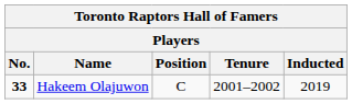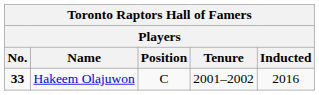Hakeem Olajuwon | Inducted: 2019 -> 2016
